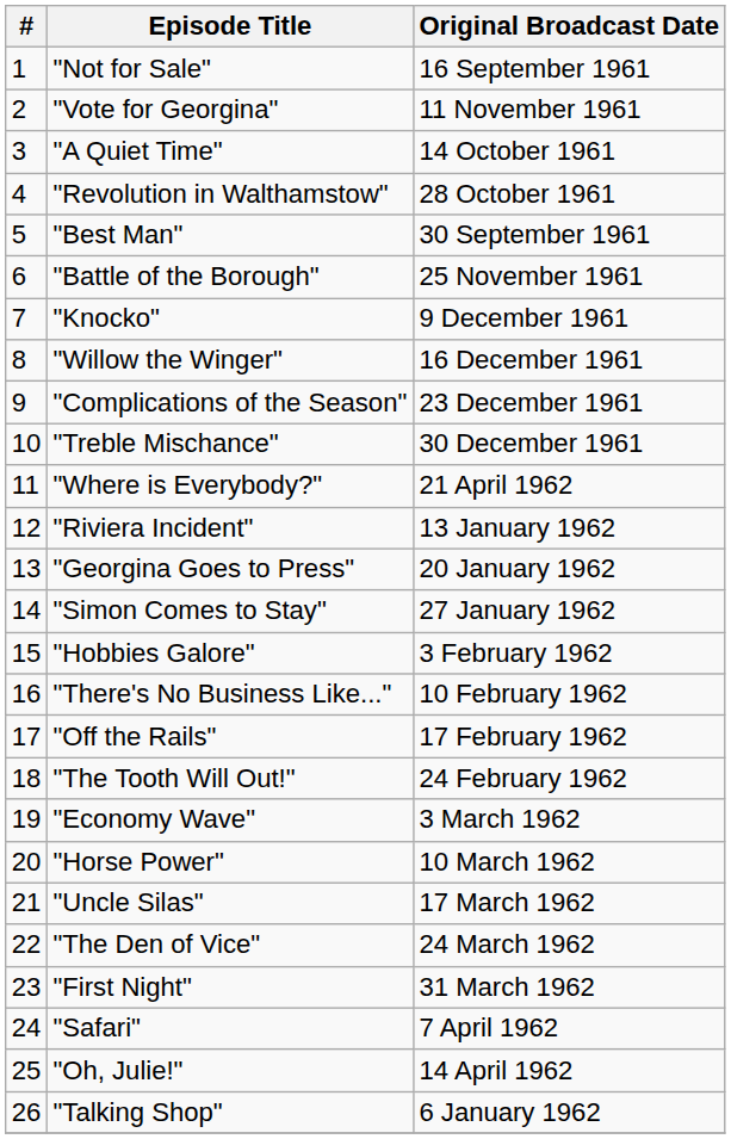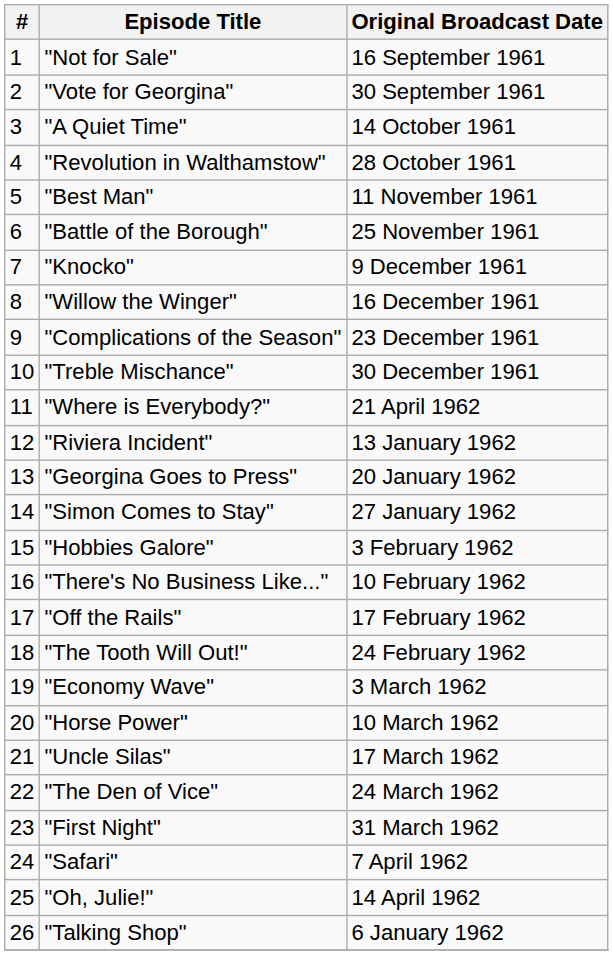"Vote for Georgina" | Original Broadcast Date: 11 November 1961 -> 30 September 1961
"Best Man" | Original Broadcast Date: 30 September 1961 -> 11 November 1961
